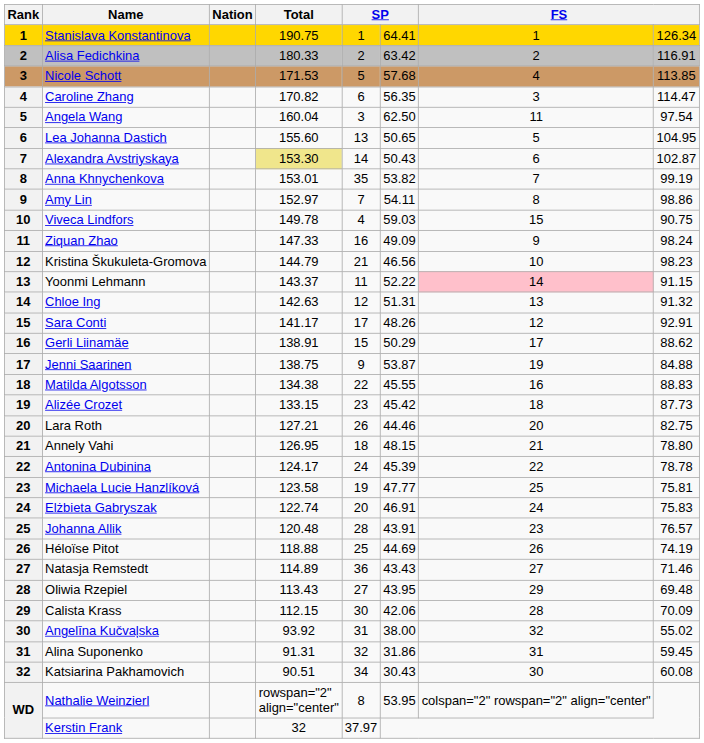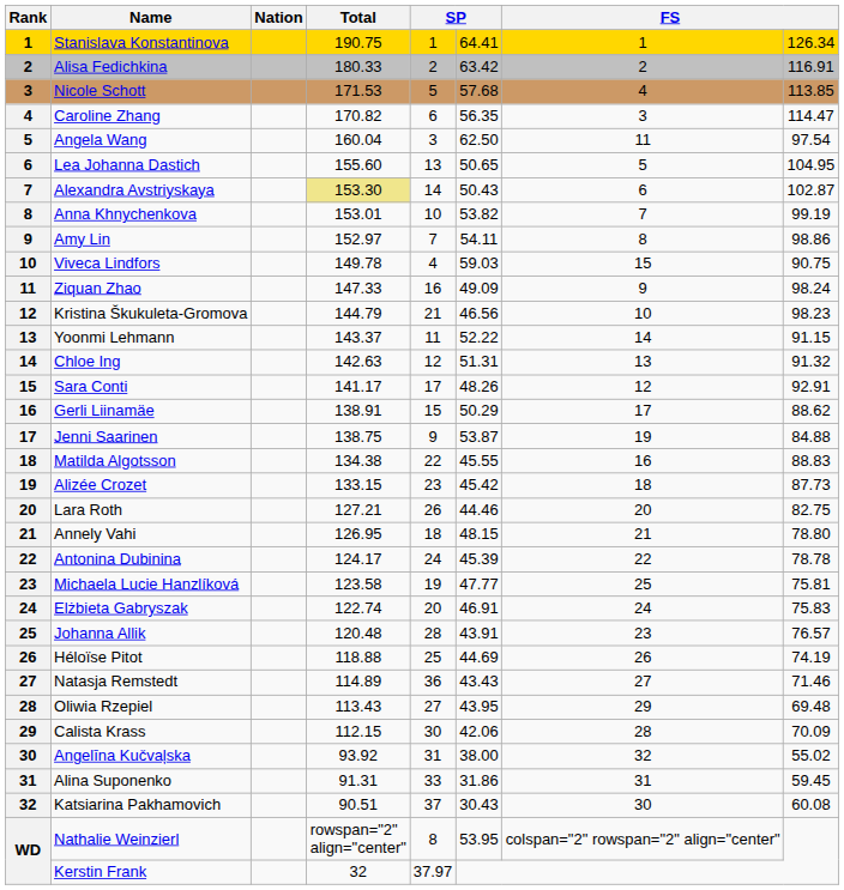Anna Khnychenkova | column 5: 35 -> 10
Yoonmi Lehmann | column 7: pink background -> no background
Alina Suponenko | column 5: 32 -> 33
Katsiarina Pakhamovich | column 5: 34 -> 37
